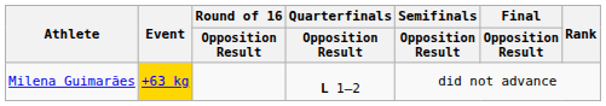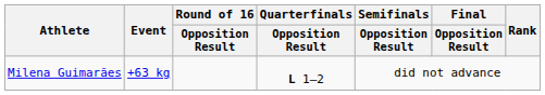Milena Guimarães | Event: gold background -> no background
